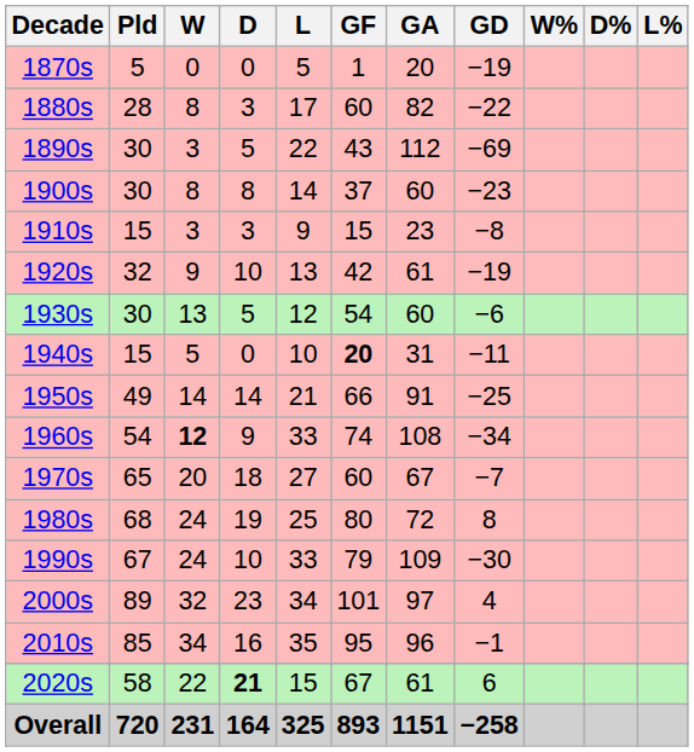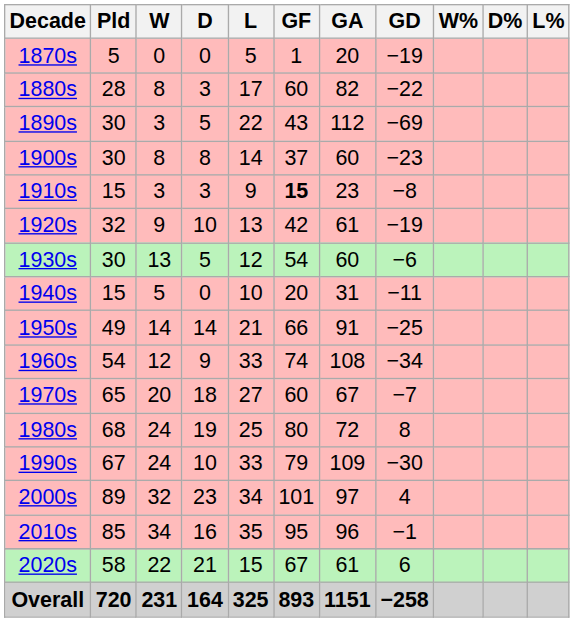1910s | GF: normal -> bold
1940s | GF: bold -> normal
1960s | W: bold -> normal
2020s | D: bold -> normal
